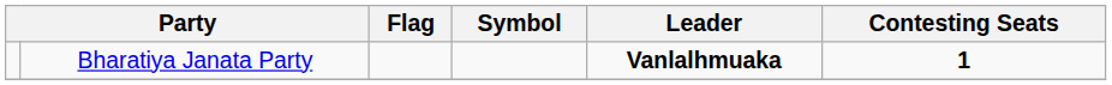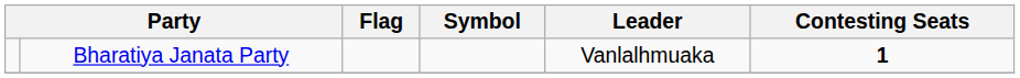Bharatiya Janata Party | Leader: bold -> normal
